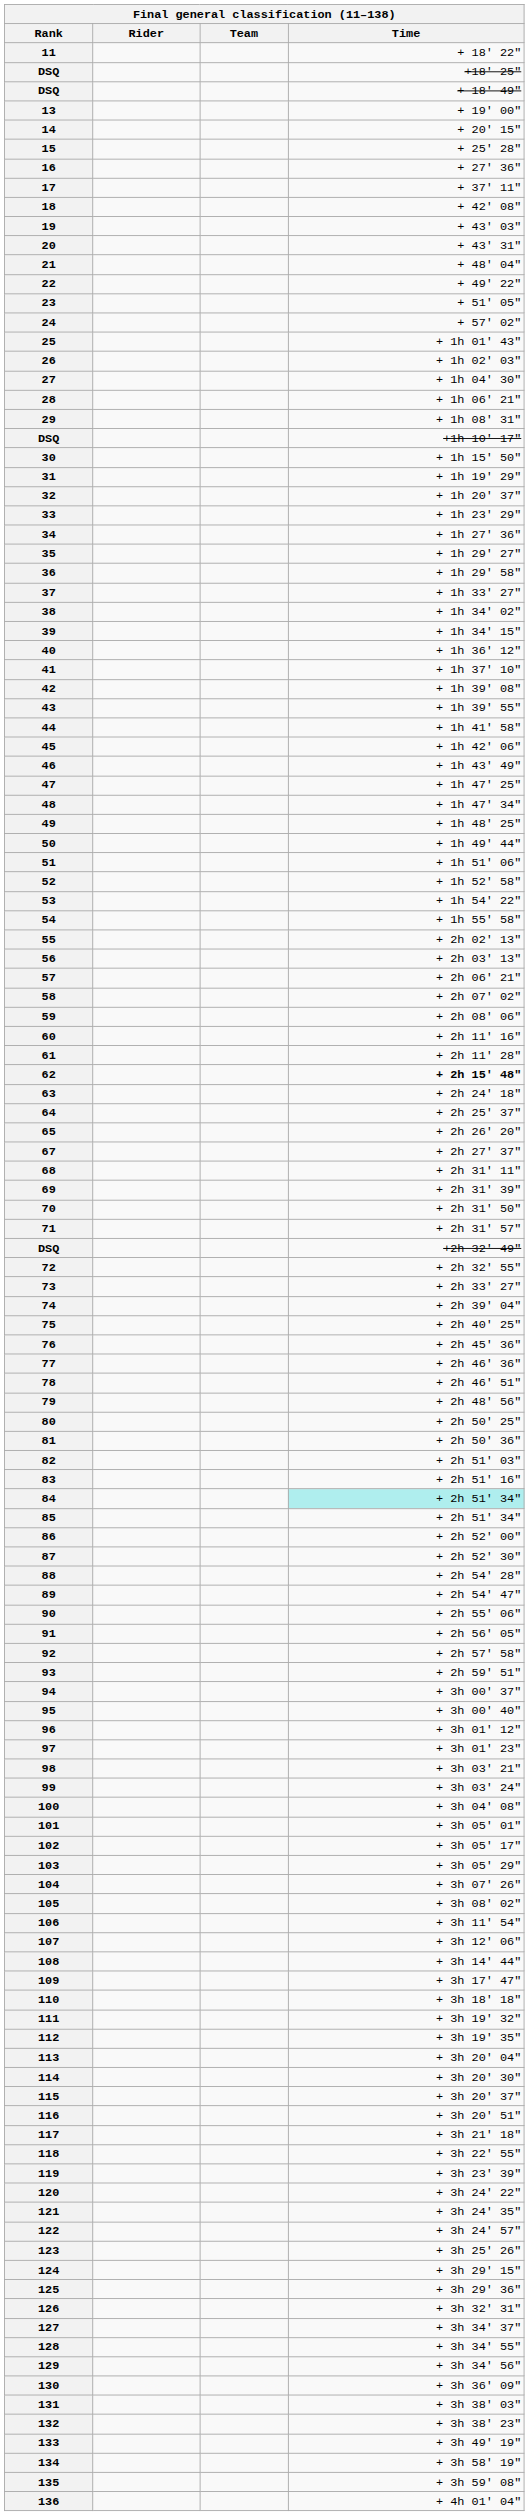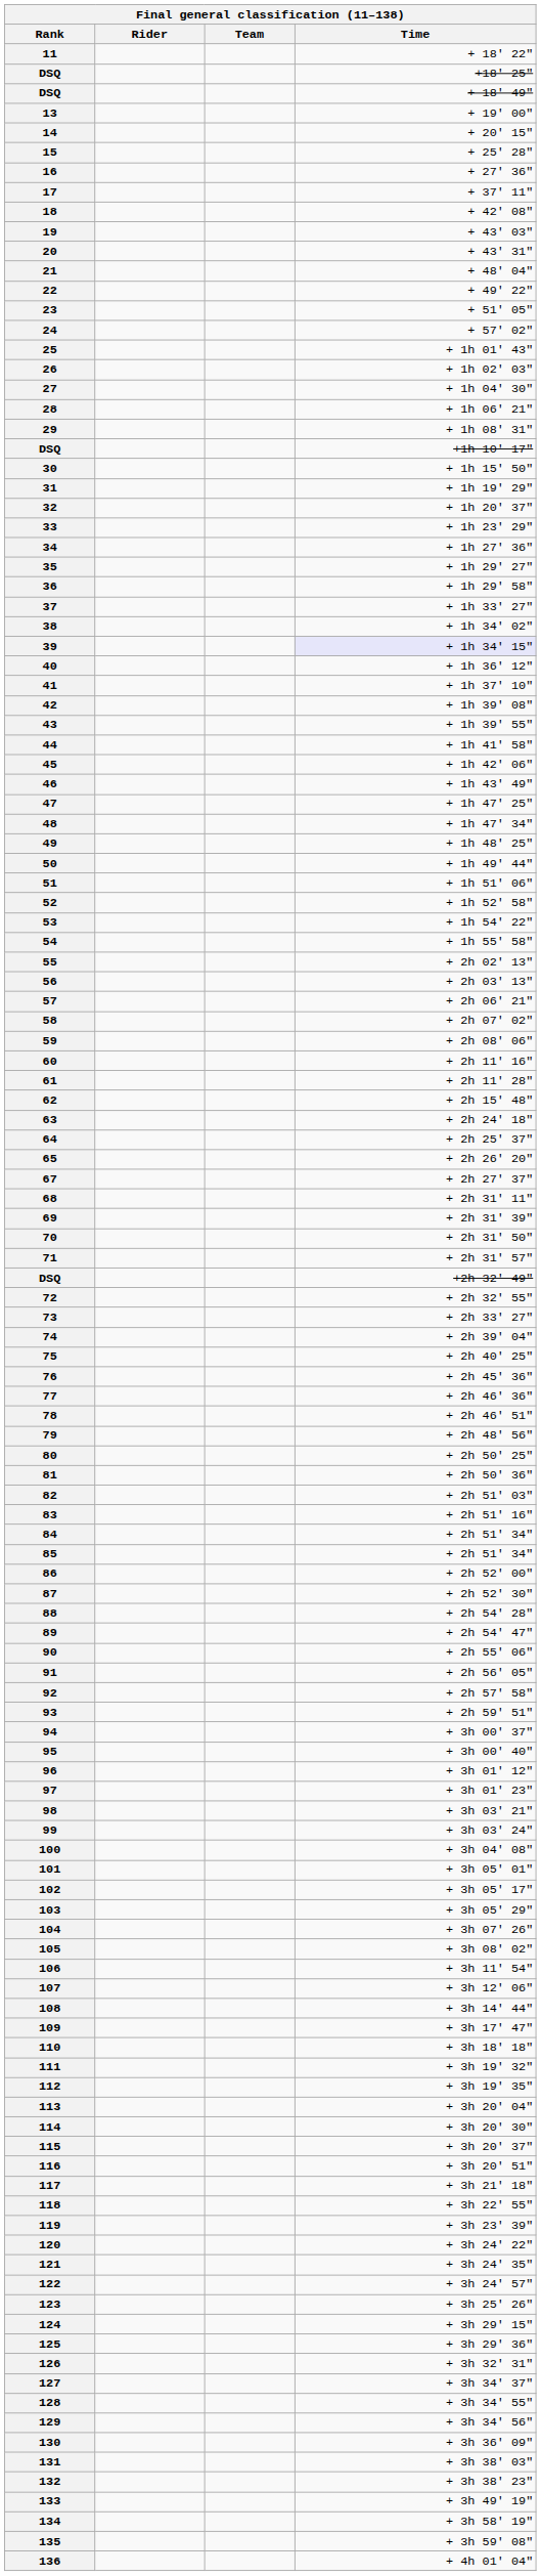39 | Time: no background -> lavender background
62 | Time: bold -> normal
84 | Time: paleturquoise background -> no background
